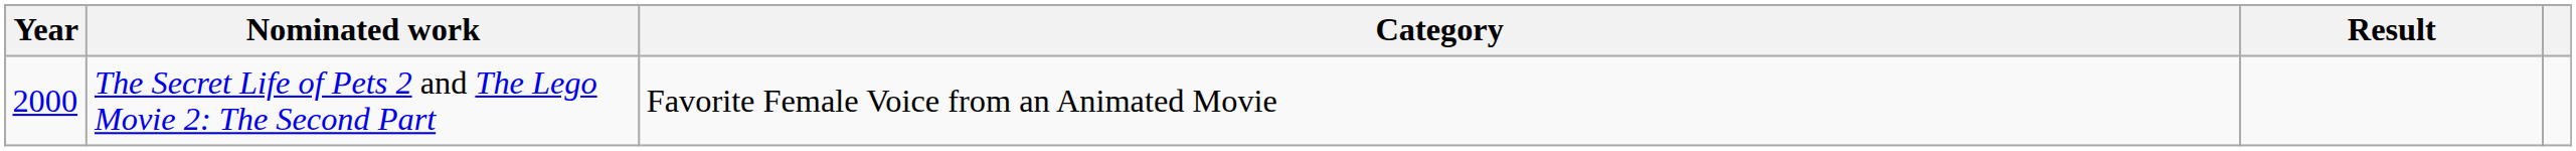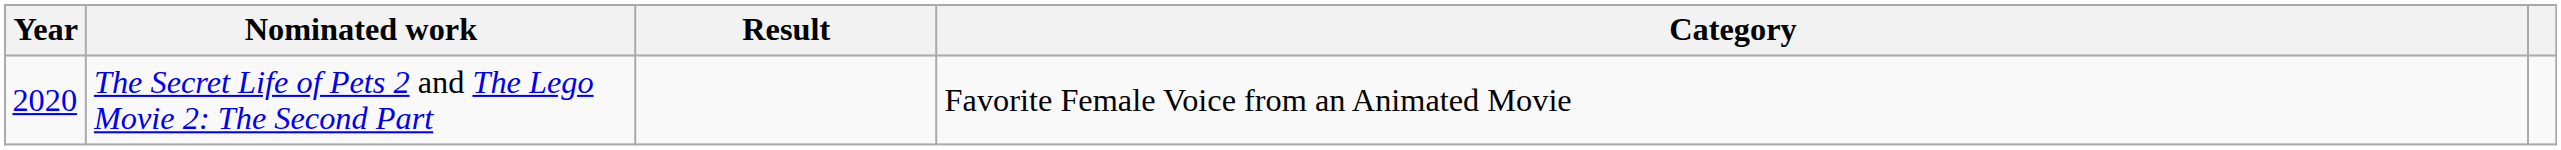columns swapped: Category <-> Result
row 2 | Year: 2000 -> 2020
